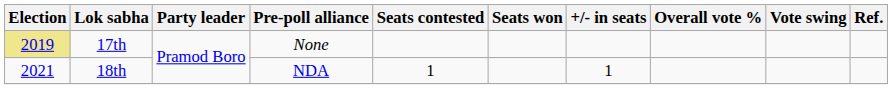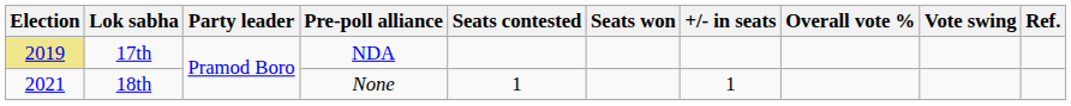17th | Pre-poll alliance: None -> NDA
18th | Pre-poll alliance: NDA -> None
